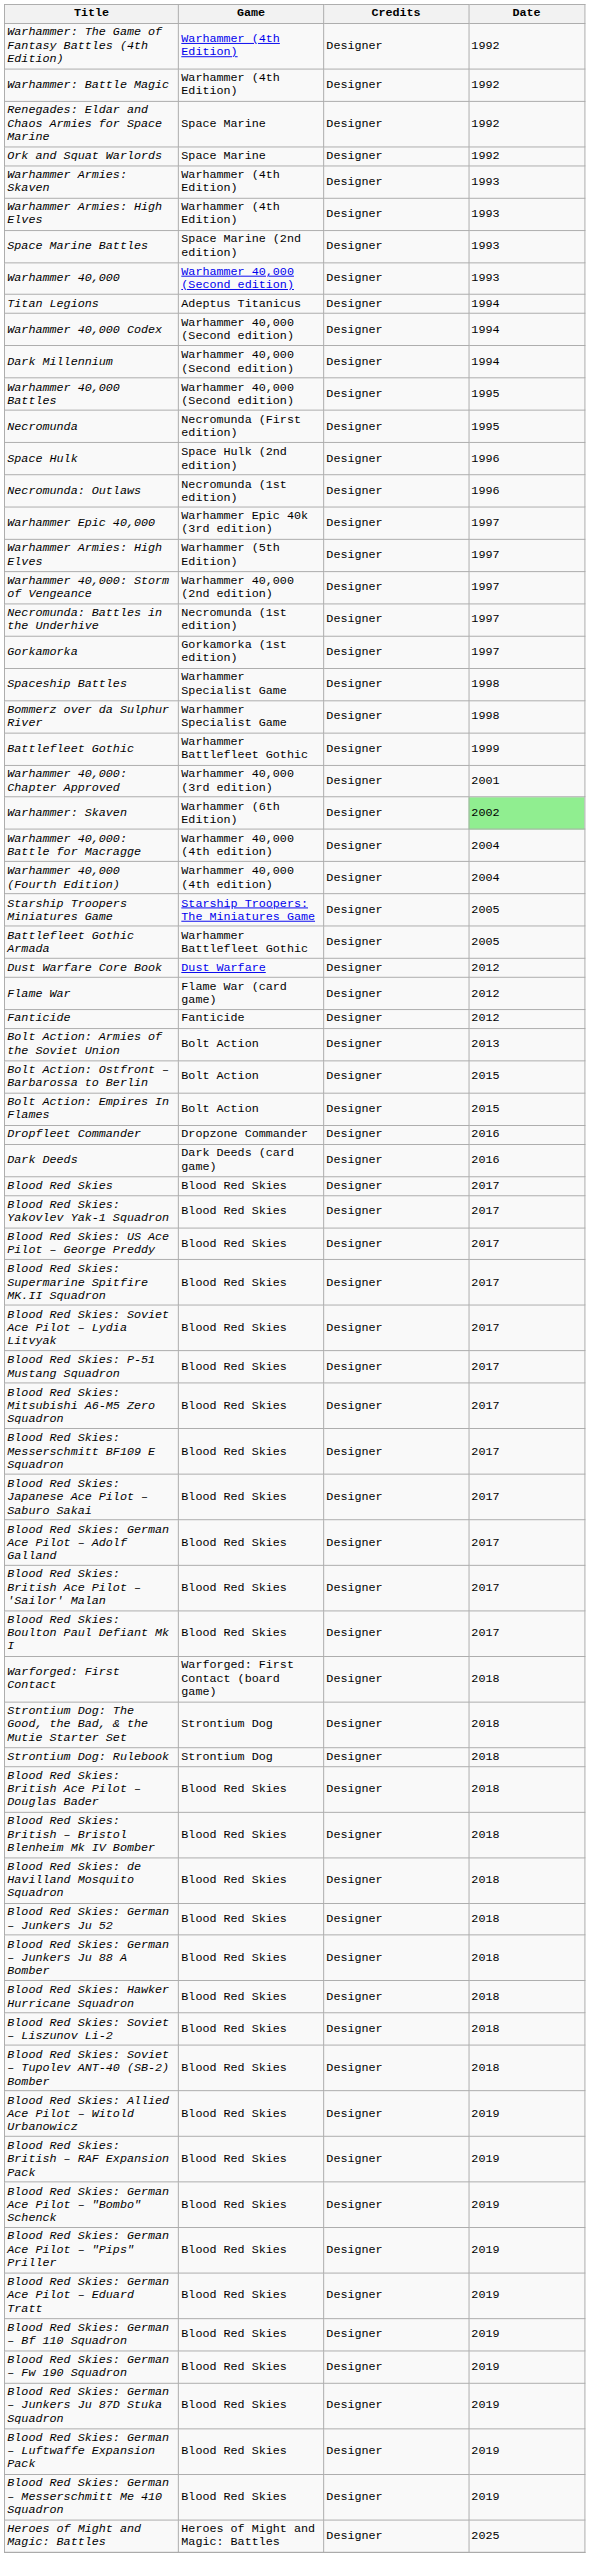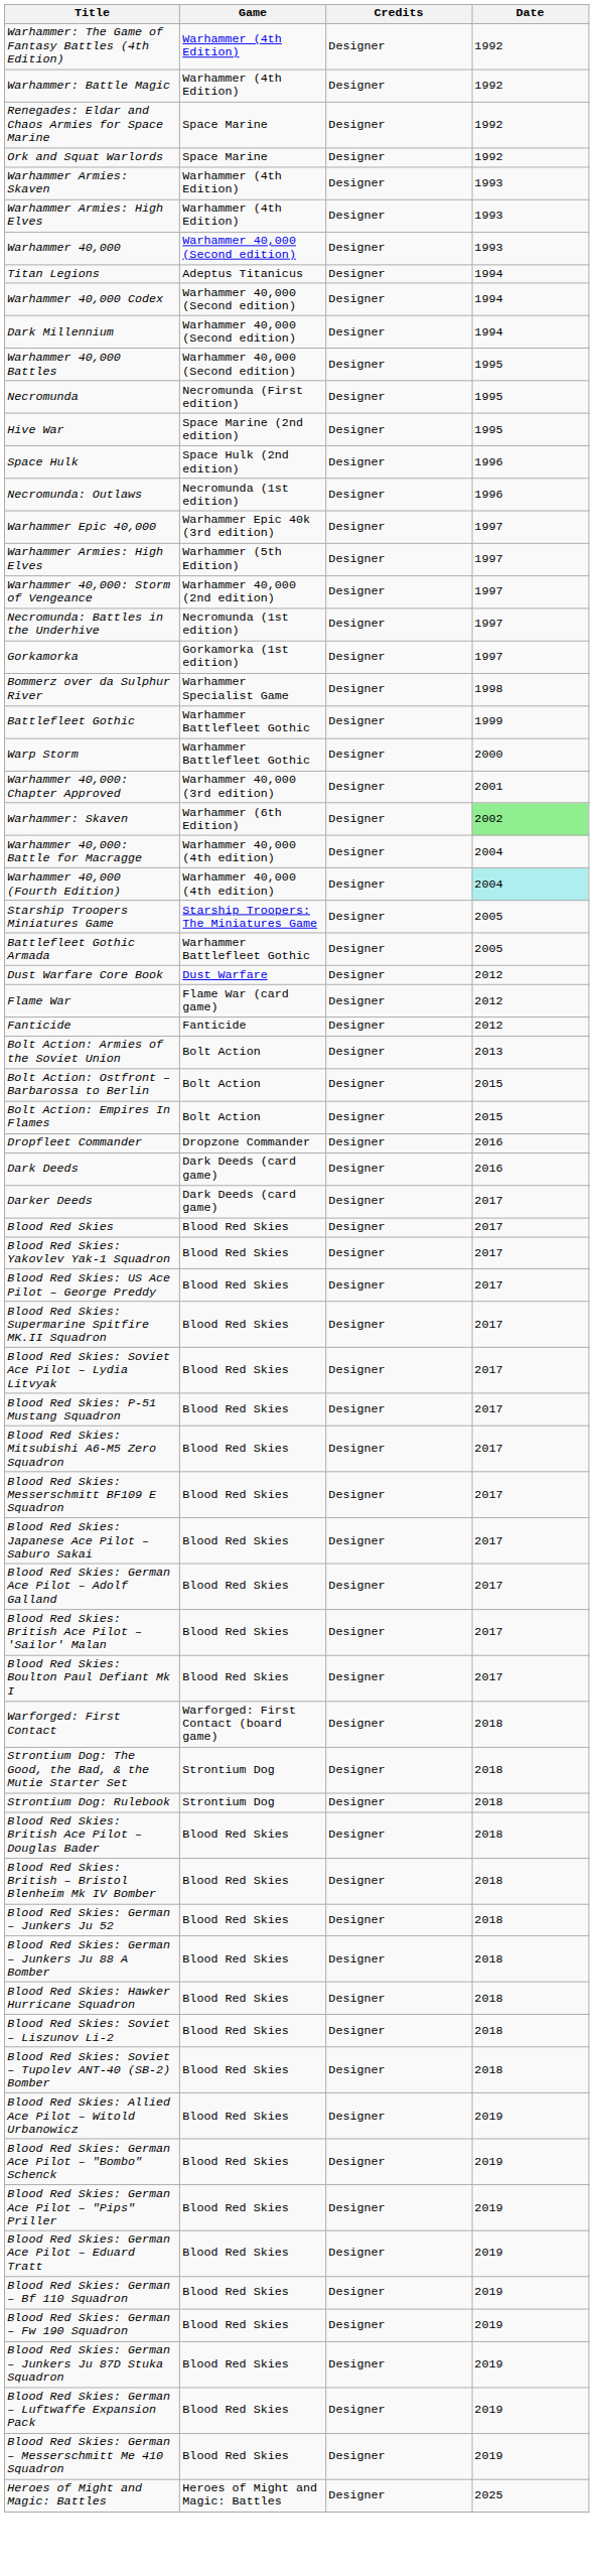- row: Space Marine Battles | Space Marine (2nd edition) | Designer | 1993
+ row: Hive War | Space Marine (2nd edition) | Designer | 1995
- row: Spaceship Battles | Warhammer Specialist Game | Designer | 1998
+ row: Warp Storm | Warhammer Battlefleet Gothic | Designer | 2000
Warhammer 40,000 (Fourth Edition) | Date: no background -> paleturquoise background
+ row: Darker Deeds | Dark Deeds (card game) | Designer | 2017
- row: Blood Red Skies: de Havilland Mosquito Squadron | Blood Red Skies | Designer | 2018
- row: Blood Red Skies: British – RAF Expansion Pack | Blood Red Skies | Designer | 2019
